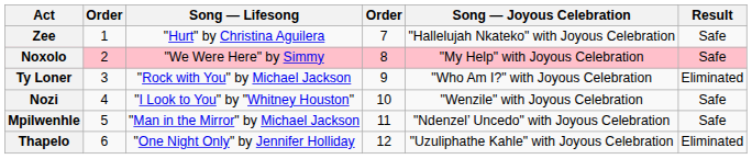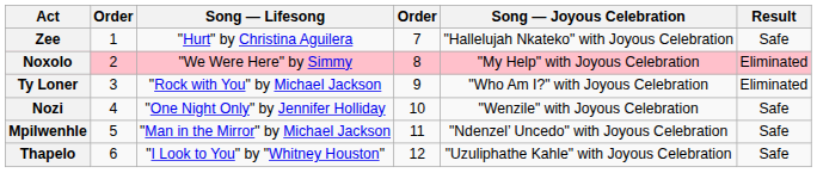Noxolo | Result: Safe -> Eliminated
Nozi | Song — Lifesong: "I Look to You" by "Whitney Houston" -> "One Night Only" by Jennifer Holliday
Thapelo | Song — Lifesong: "One Night Only" by Jennifer Holliday -> "I Look to You" by "Whitney Houston"
Thapelo | Result: Eliminated -> Safe
